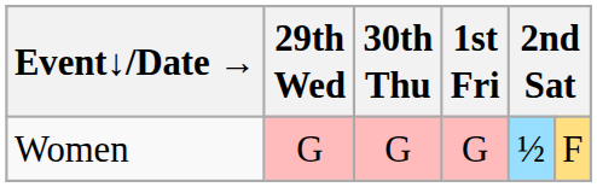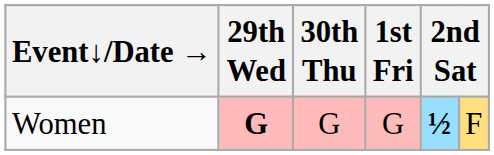Women | 29th Wed: normal -> bold
Women | column 5: normal -> bold
